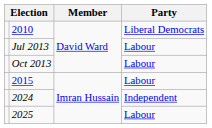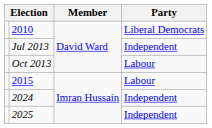Jul 2013 | Party: Labour -> Independent
2025 | Party: Labour -> Independent
